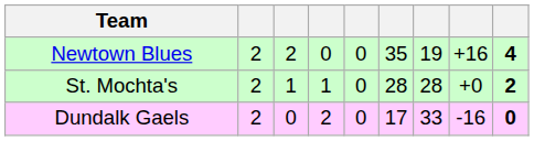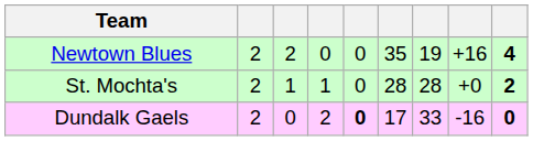Dundalk Gaels | column 5: normal -> bold
